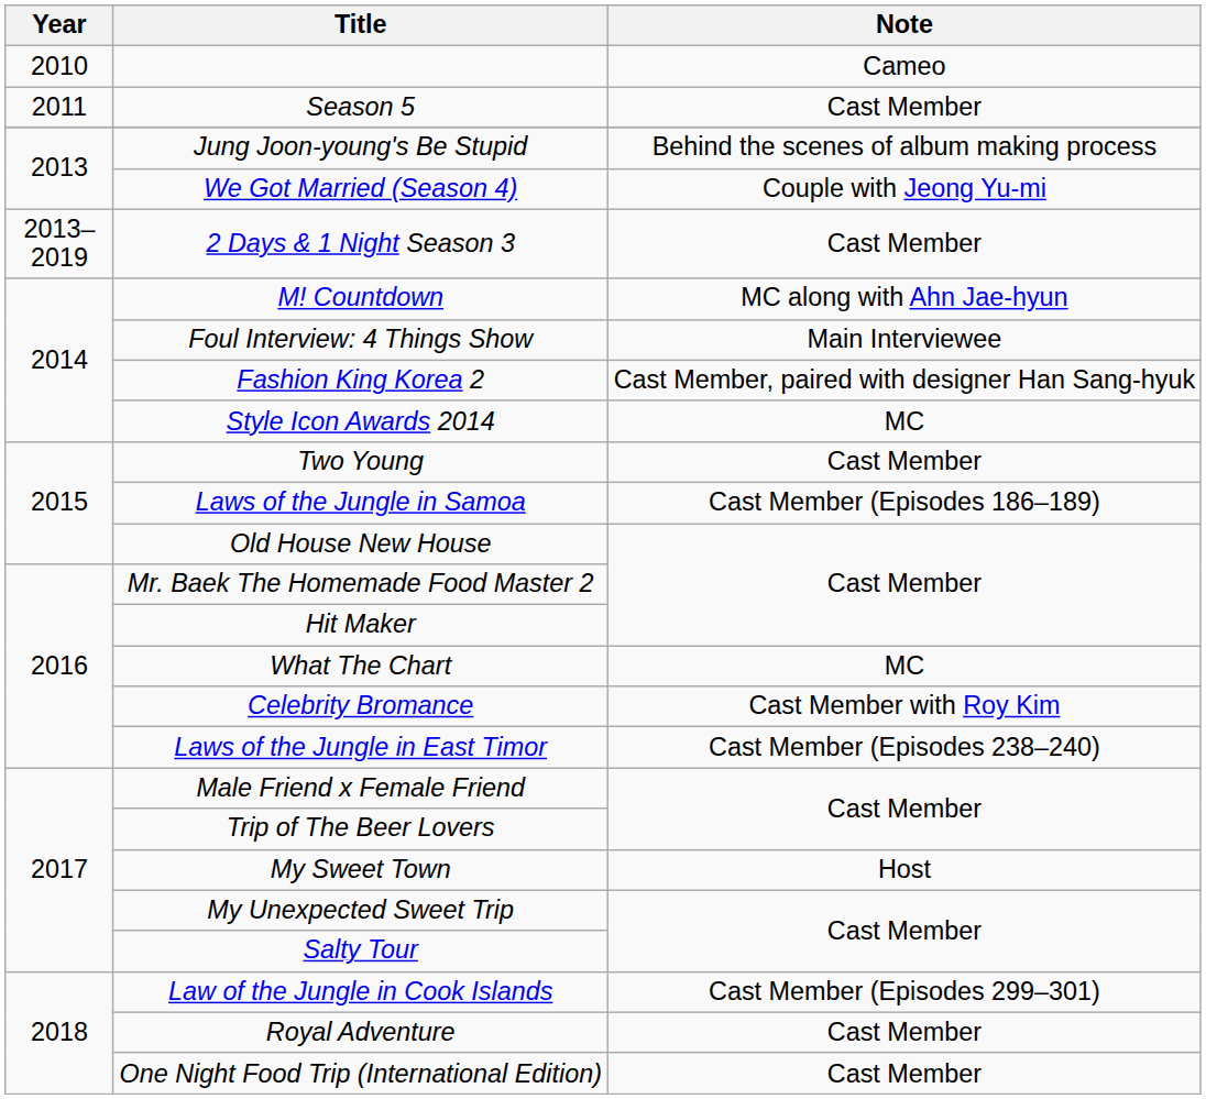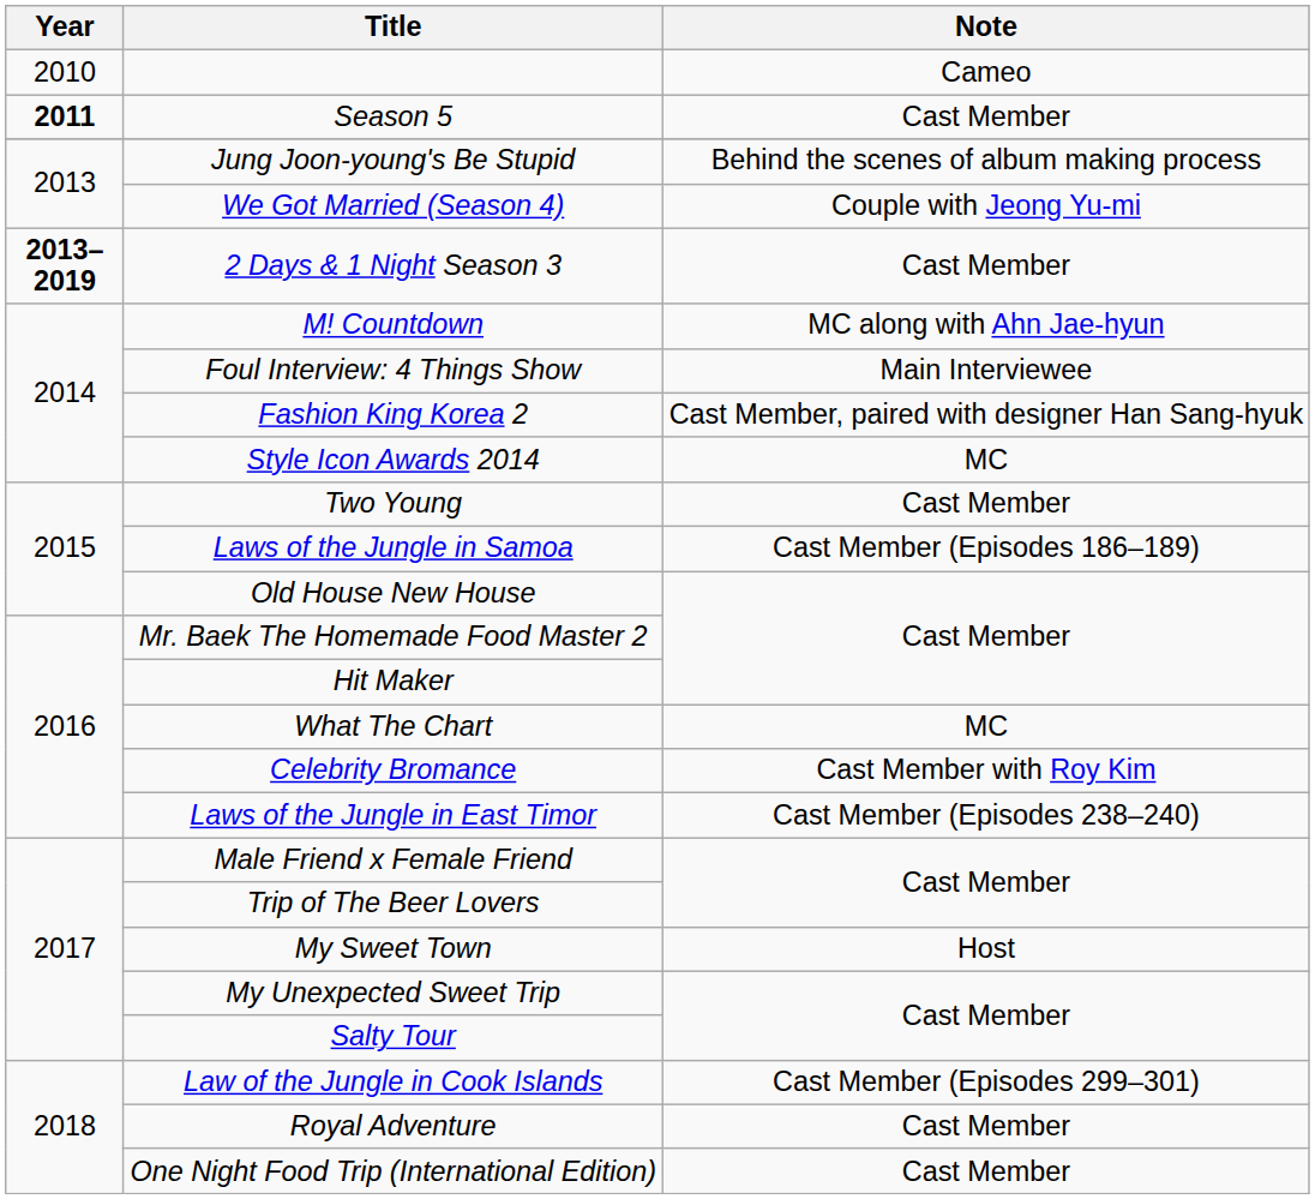Season 5 | Year: normal -> bold
2 Days & 1 Night Season 3 | Year: normal -> bold
